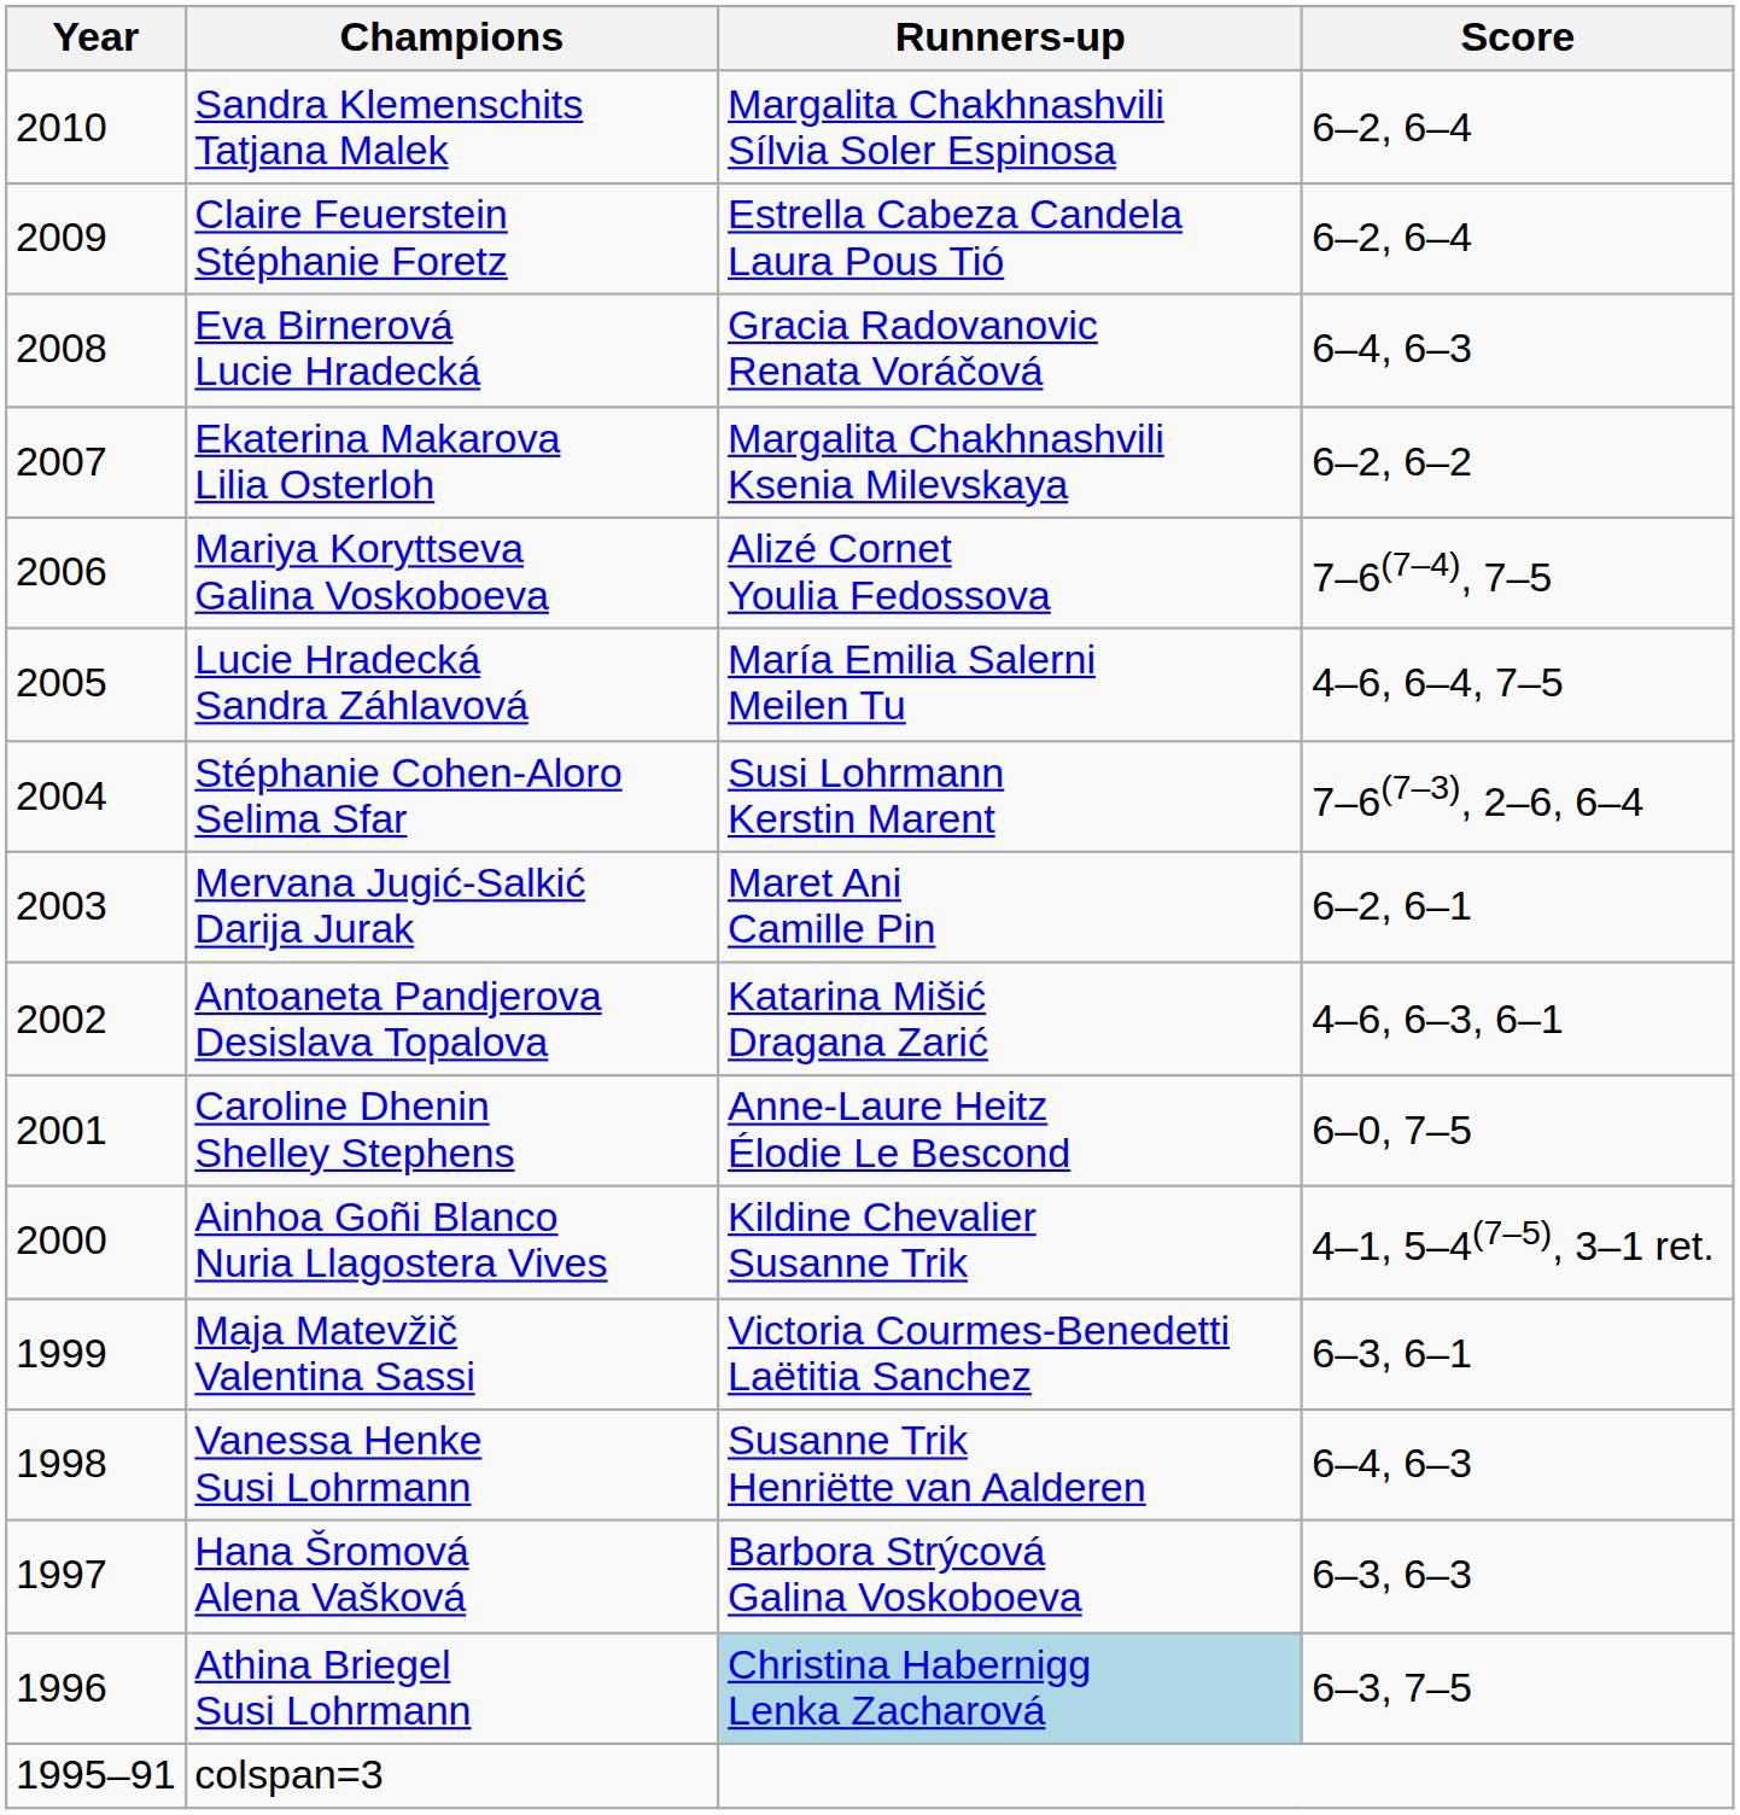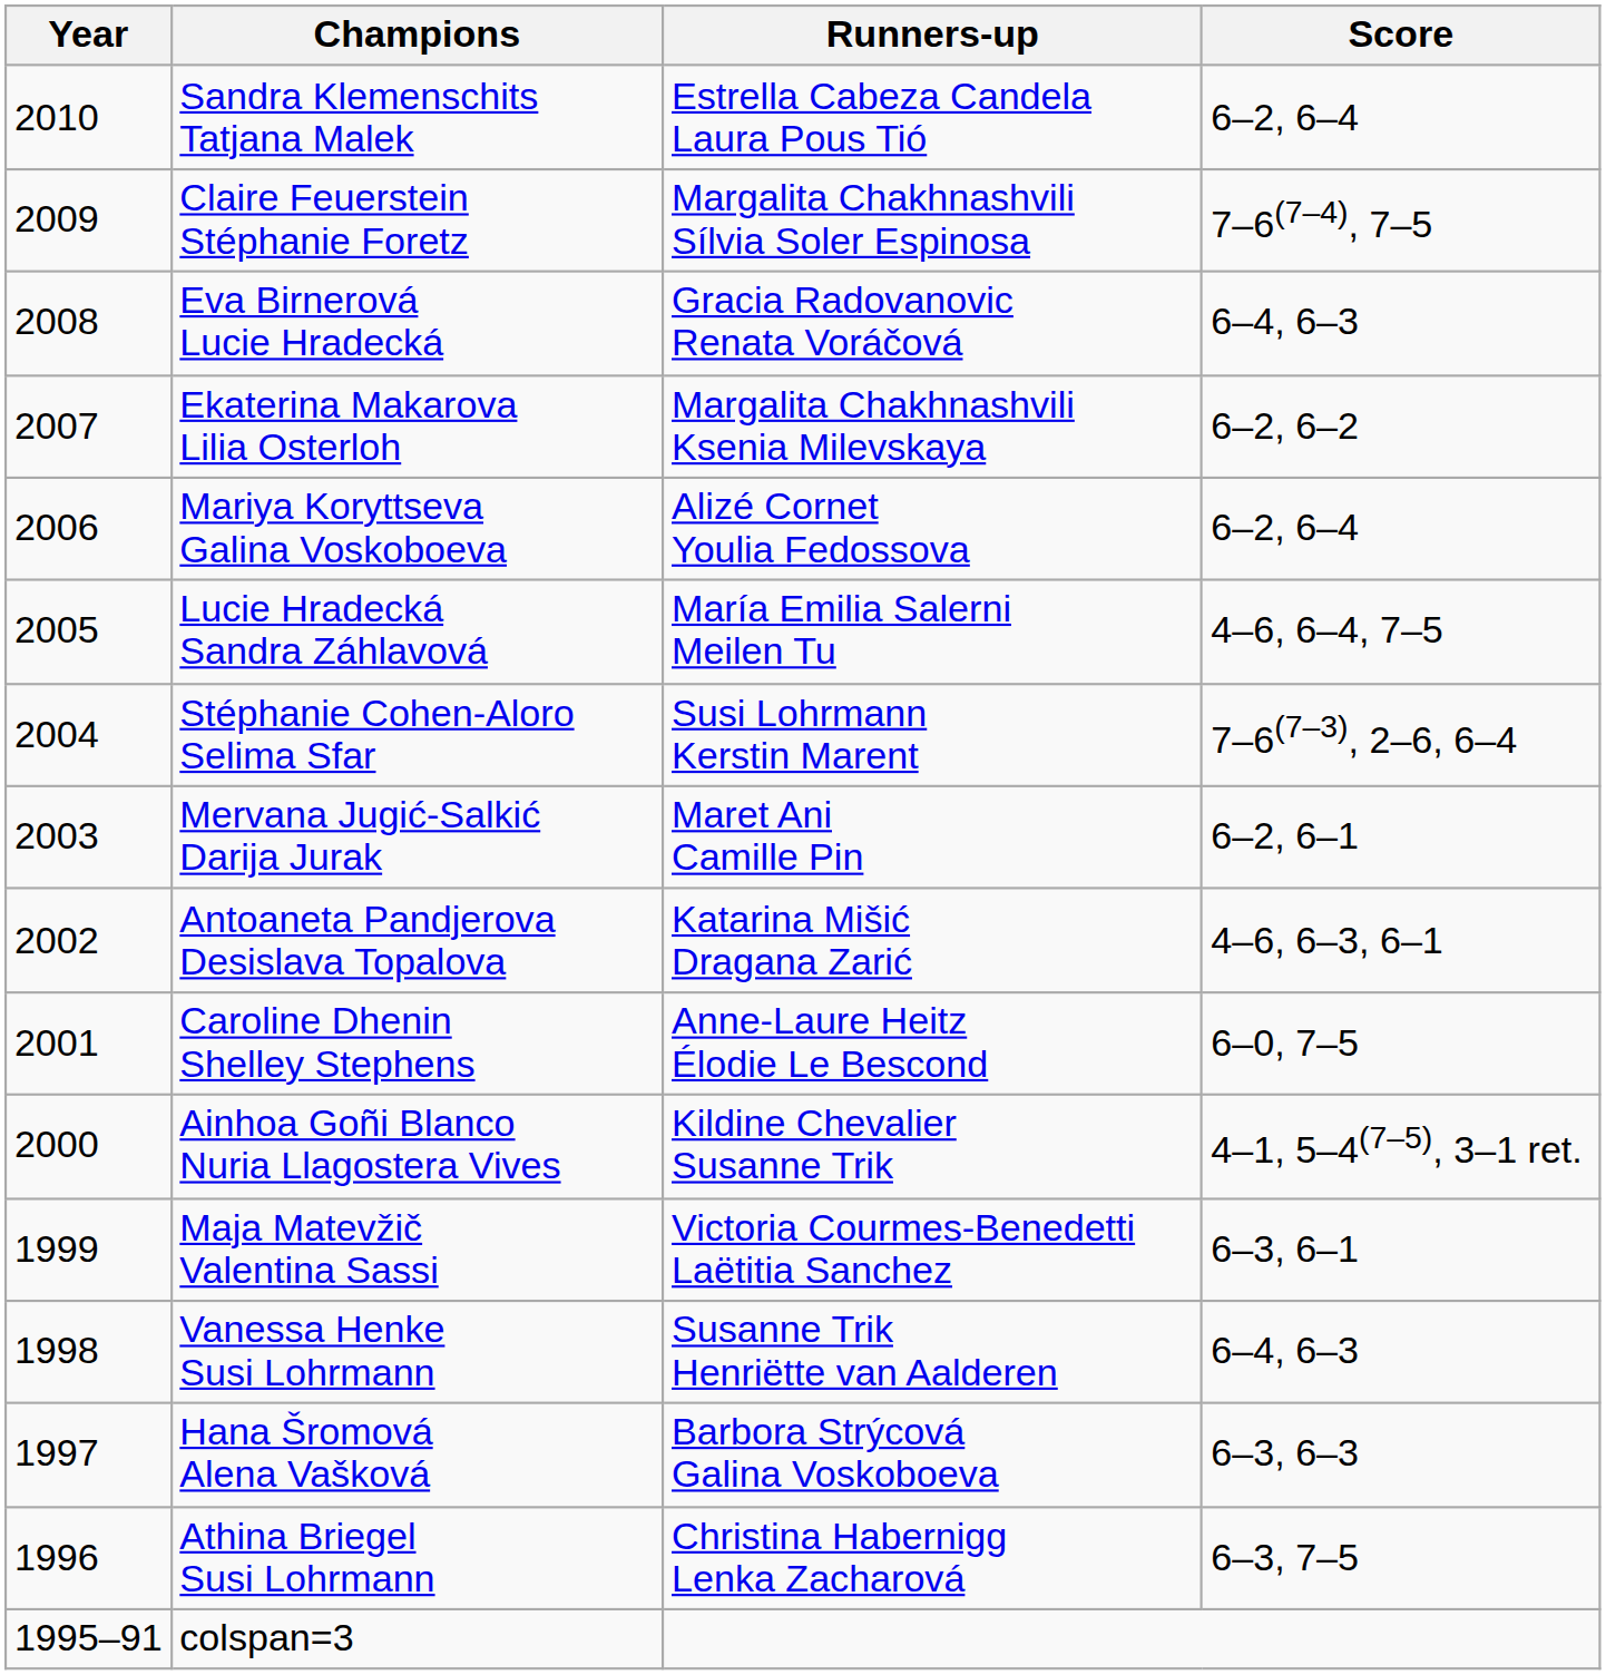Sandra Klemenschits Tatjana Malek | Runners-up: Margalita Chakhnashvili Sílvia Soler Espinosa -> Estrella Cabeza Candela Laura Pous Tió
Claire Feuerstein Stéphanie Foretz | Runners-up: Estrella Cabeza Candela Laura Pous Tió -> Margalita Chakhnashvili Sílvia Soler Espinosa
Claire Feuerstein Stéphanie Foretz | Score: 6–2, 6–4 -> 7–6(7–4), 7–5
Mariya Koryttseva Galina Voskoboeva | Score: 7–6(7–4), 7–5 -> 6–2, 6–4
Athina Briegel Susi Lohrmann | Runners-up: lightblue background -> no background
